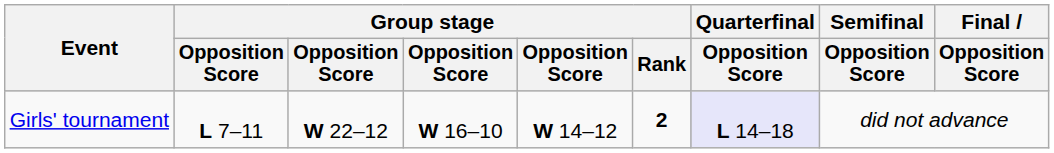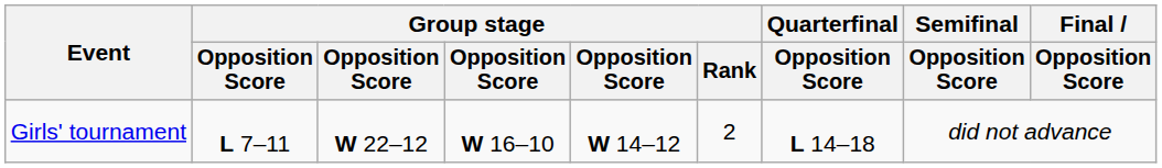Girls' tournament | Group stage / Rank: bold -> normal
Girls' tournament | Quarterfinal / Opposition Score: lavender background -> no background
